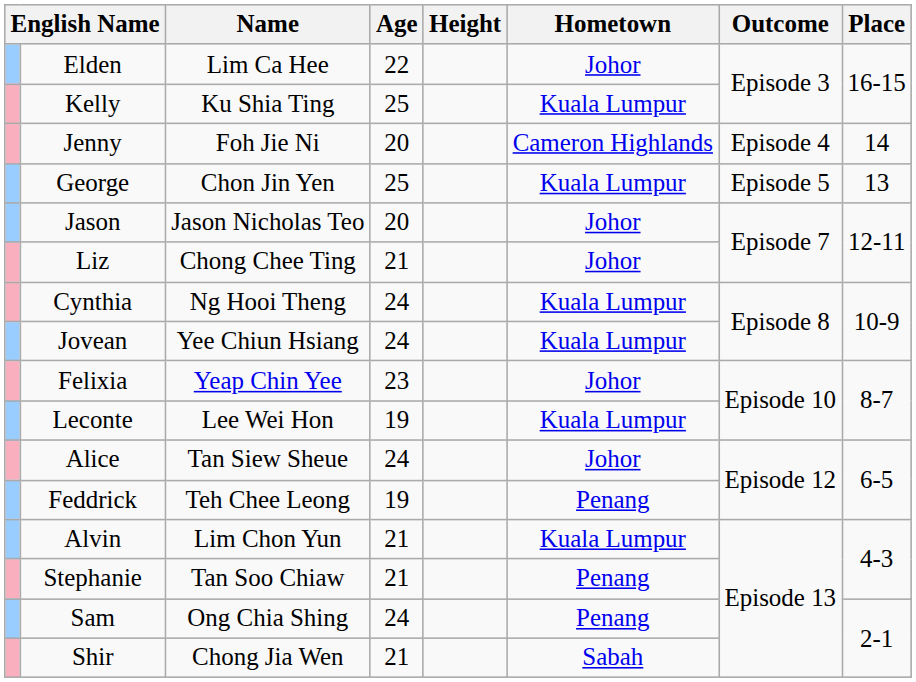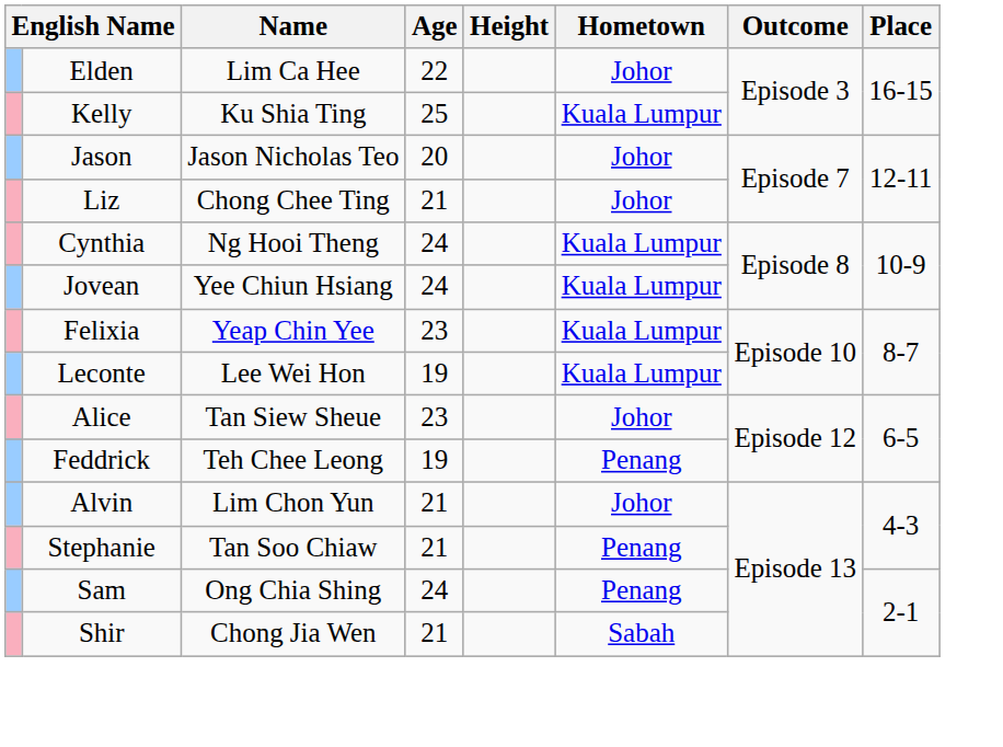- row: Jenny | Foh Jie Ni | 20 | Cameron Highlands | Episode 4 | 14
- row: George | Chon Jin Yen | 25 | Kuala Lumpur | Episode 5 | 13
Felixia | Hometown: Johor -> Kuala Lumpur
Alice | Age: 24 -> 23
Alvin | Hometown: Kuala Lumpur -> Johor
